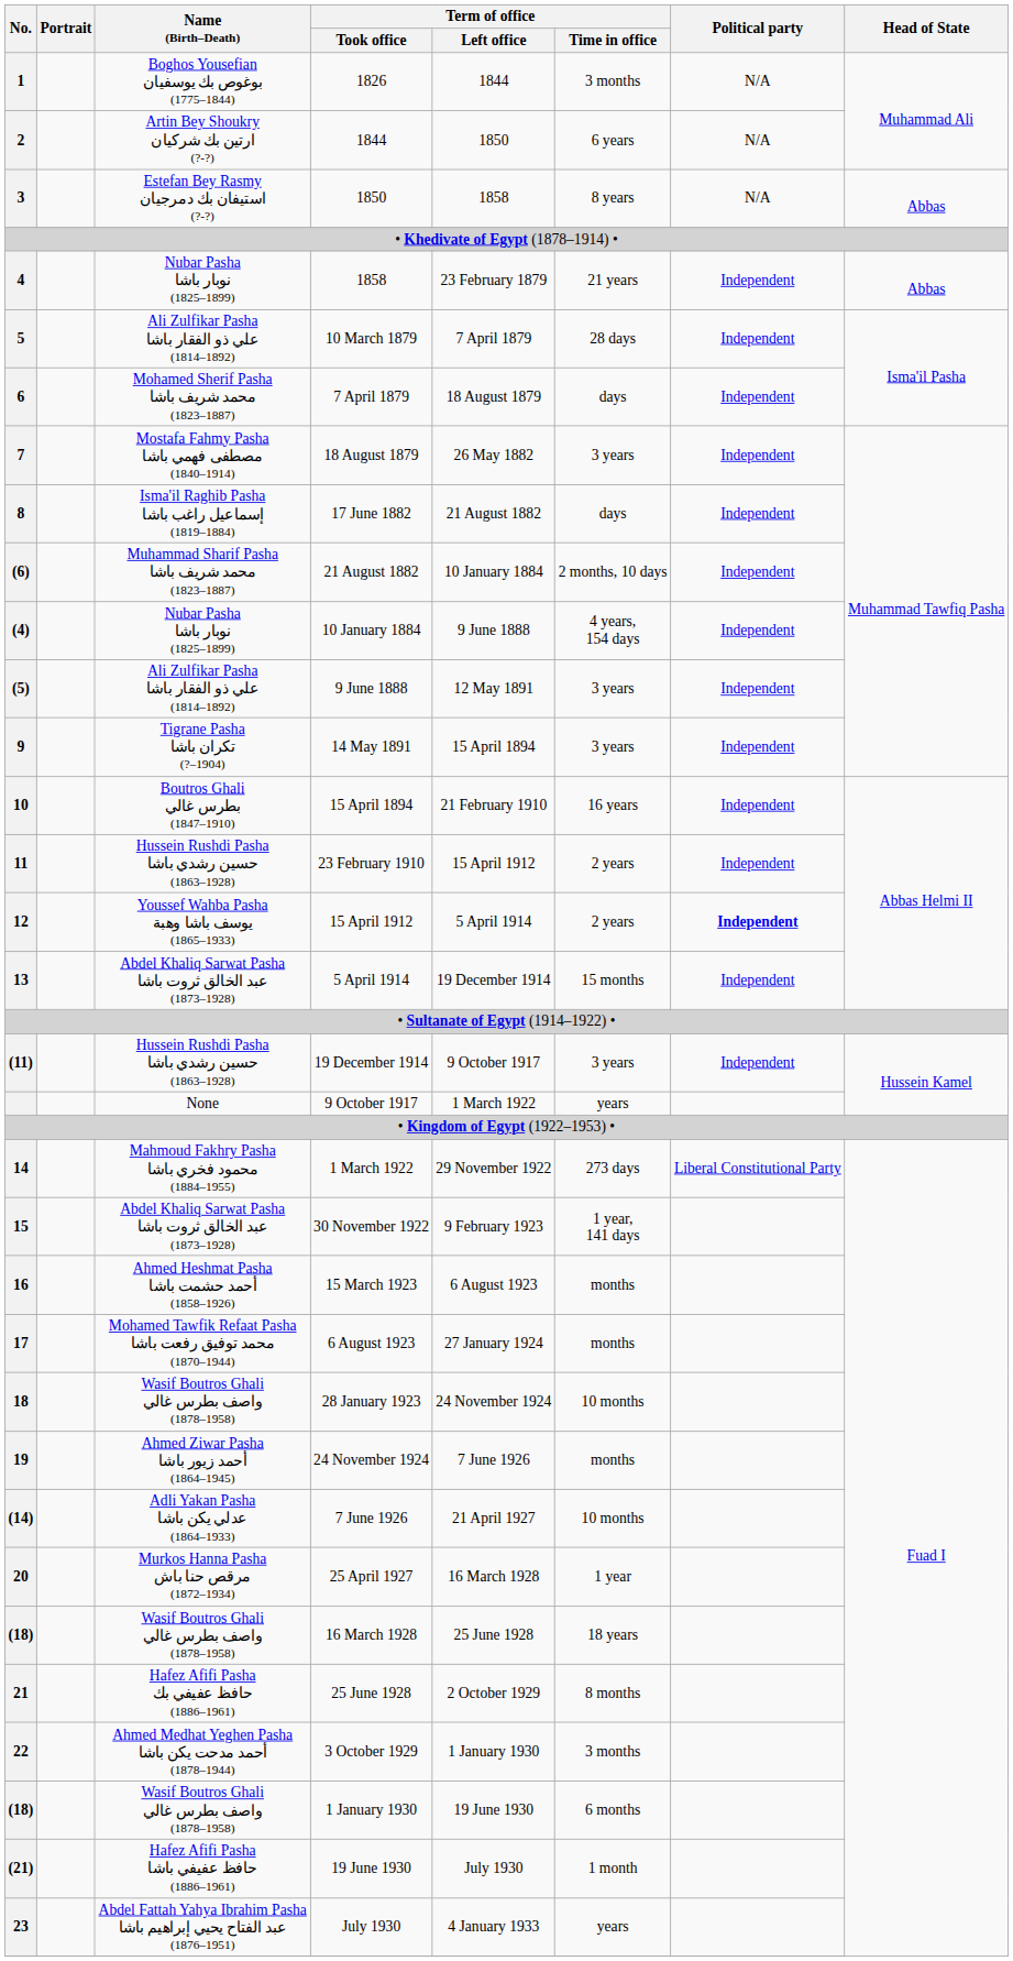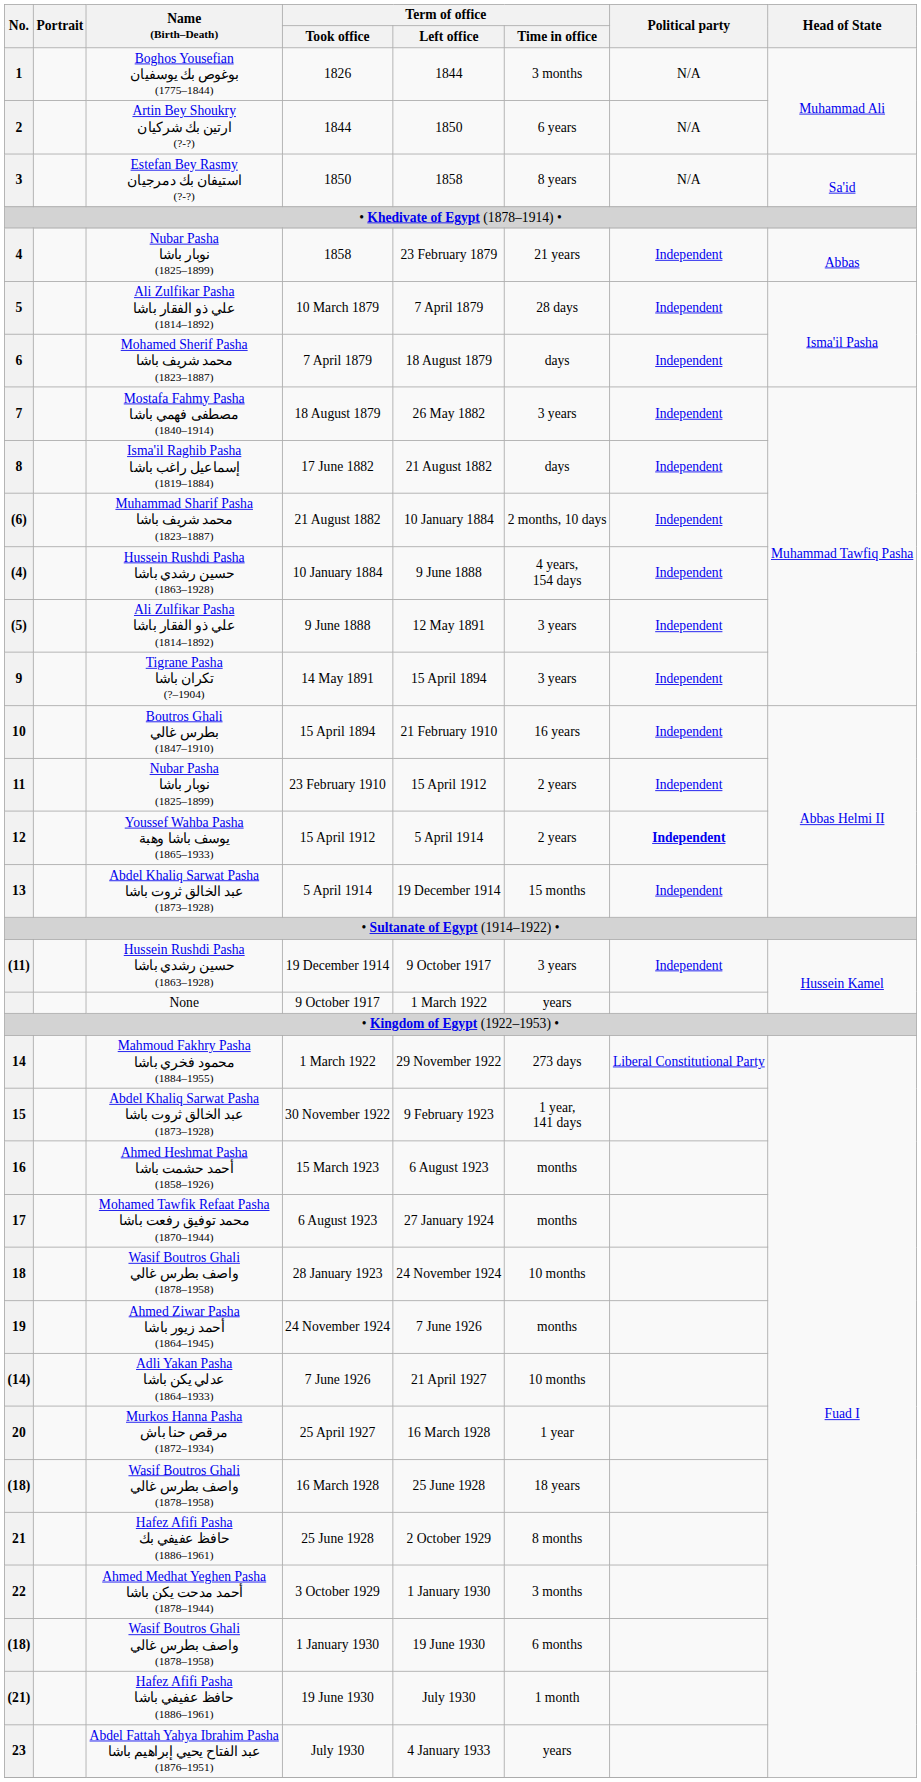3 | Head of State: Abbas -> Sa'id
(4) | Name (Birth–Death): Nubar Pasha نوبار باشا (1825–1899) -> Hussein Rushdi Pasha حسين رشدي باشا (1863–1928)
11 | Name (Birth–Death): Hussein Rushdi Pasha حسين رشدي باشا (1863–1928) -> Nubar Pasha نوبار باشا (1825–1899)
